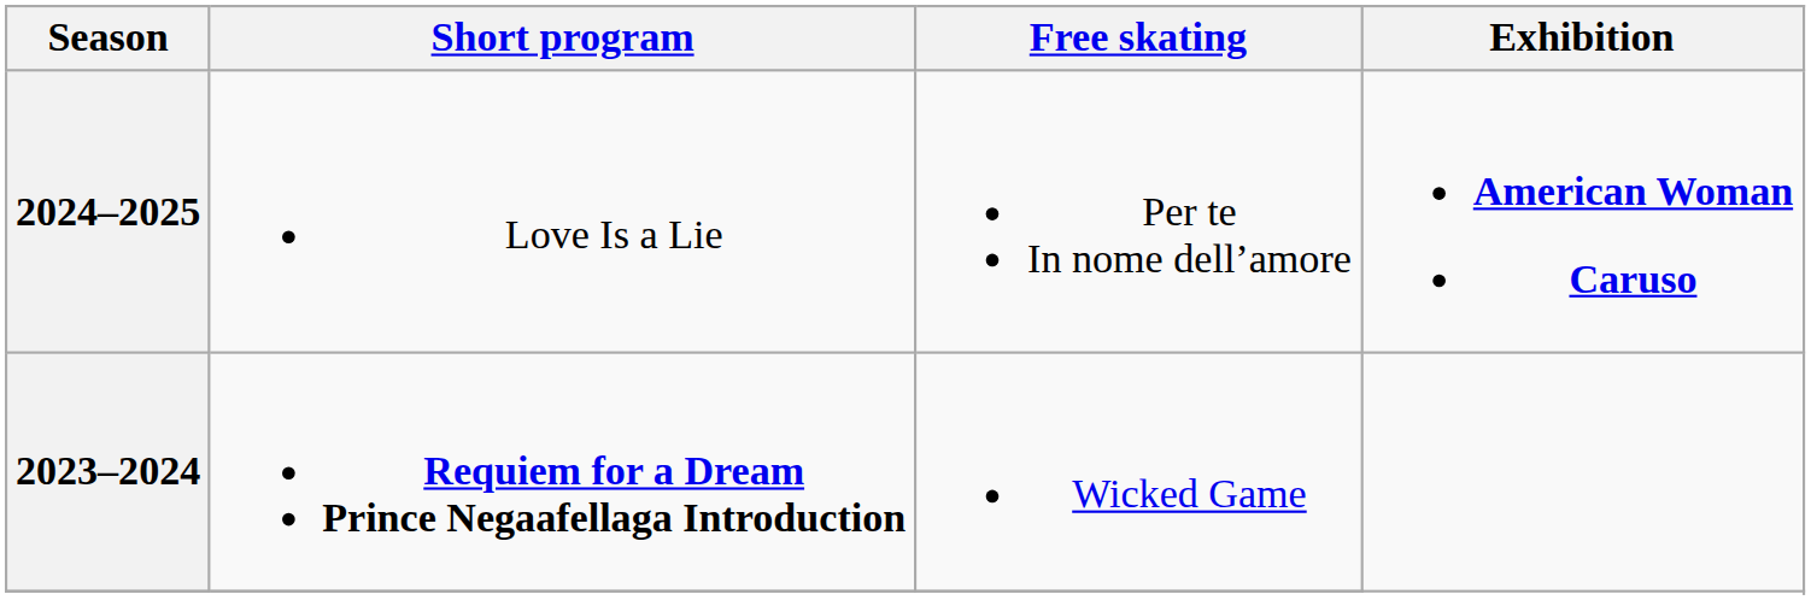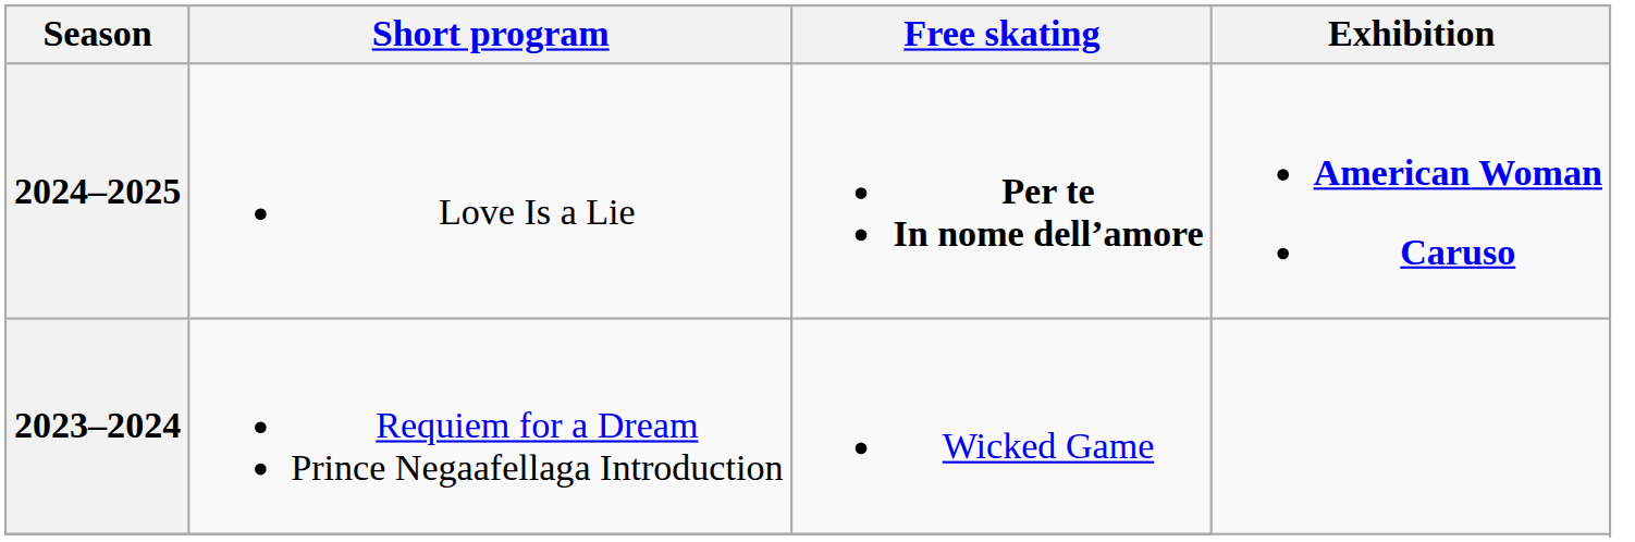2024–2025 | Free skating: normal -> bold
2023–2024 | Short program: bold -> normal
